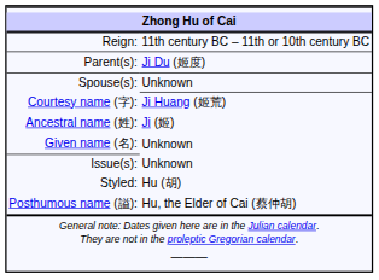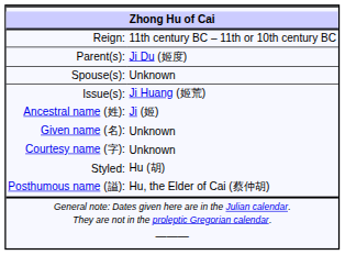row 5 | column 1: Courtesy name (字): -> Issue(s):
row 8 | column 1: Issue(s): -> Courtesy name (字):
